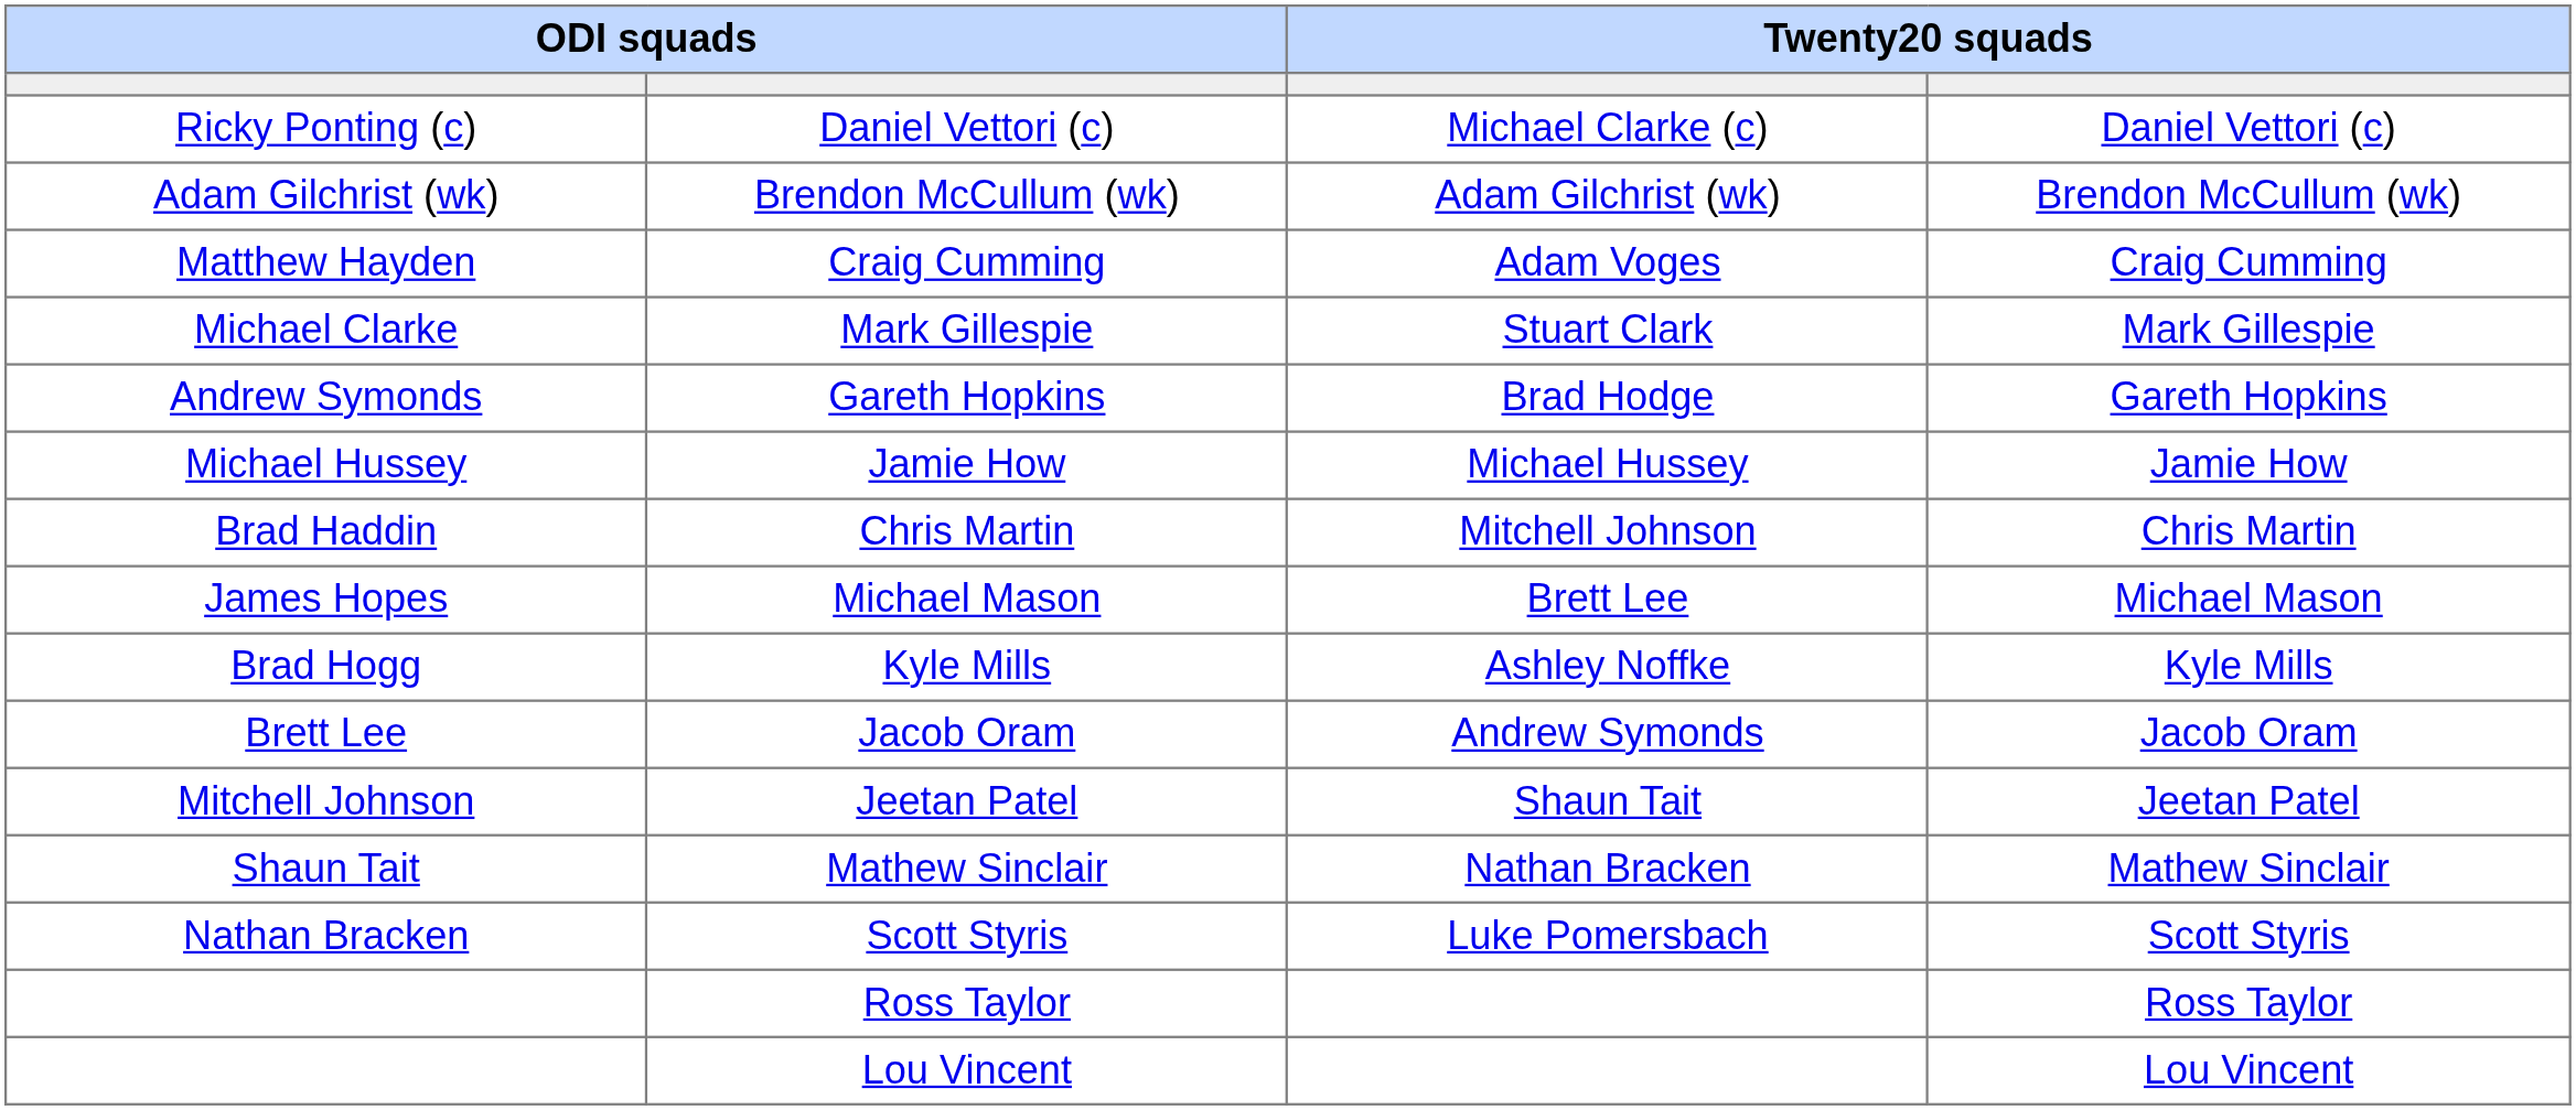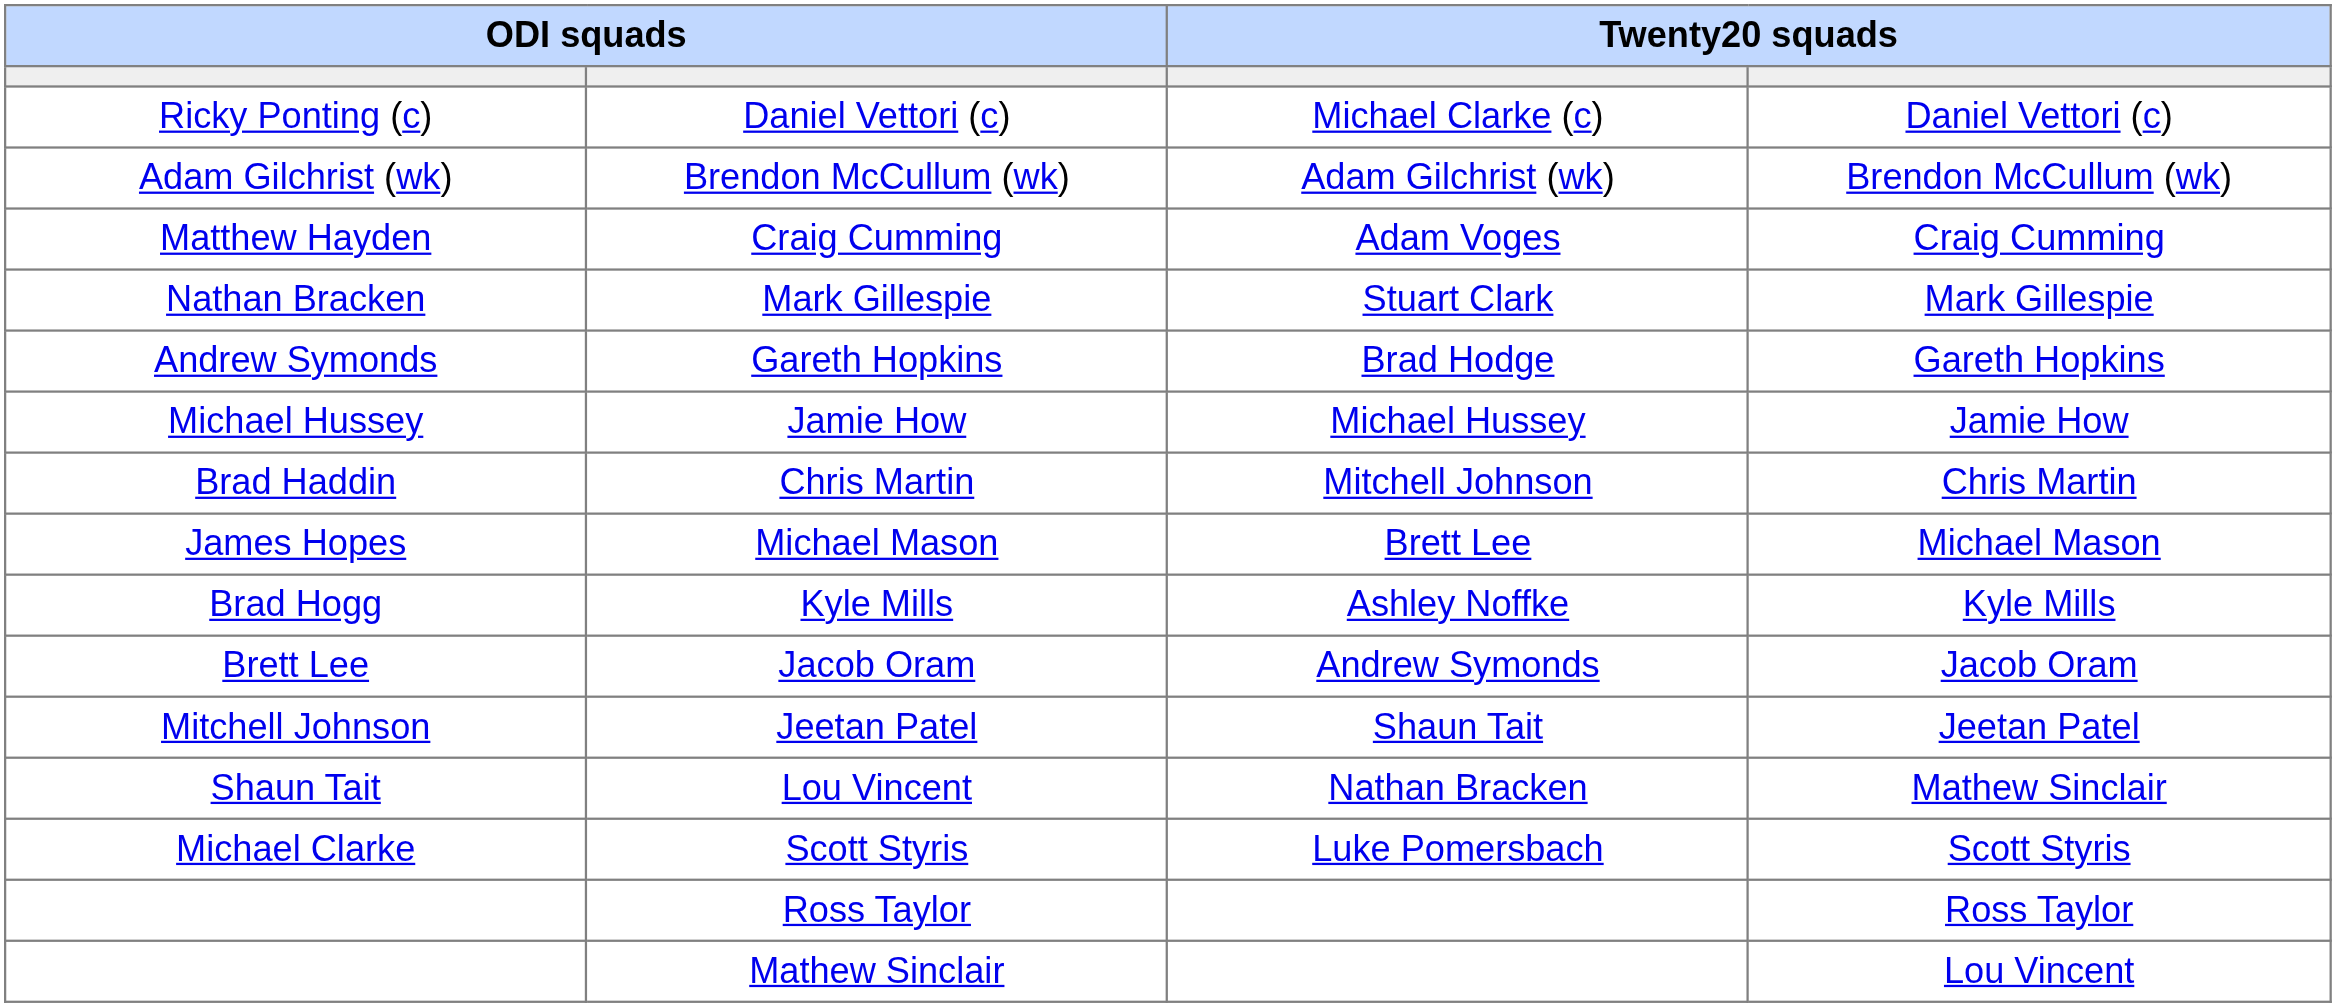row 6 | column 1: Michael Clarke -> Nathan Bracken
row 14 | column 2: Mathew Sinclair -> Lou Vincent
row 15 | column 1: Nathan Bracken -> Michael Clarke
row 17 | column 2: Lou Vincent -> Mathew Sinclair
